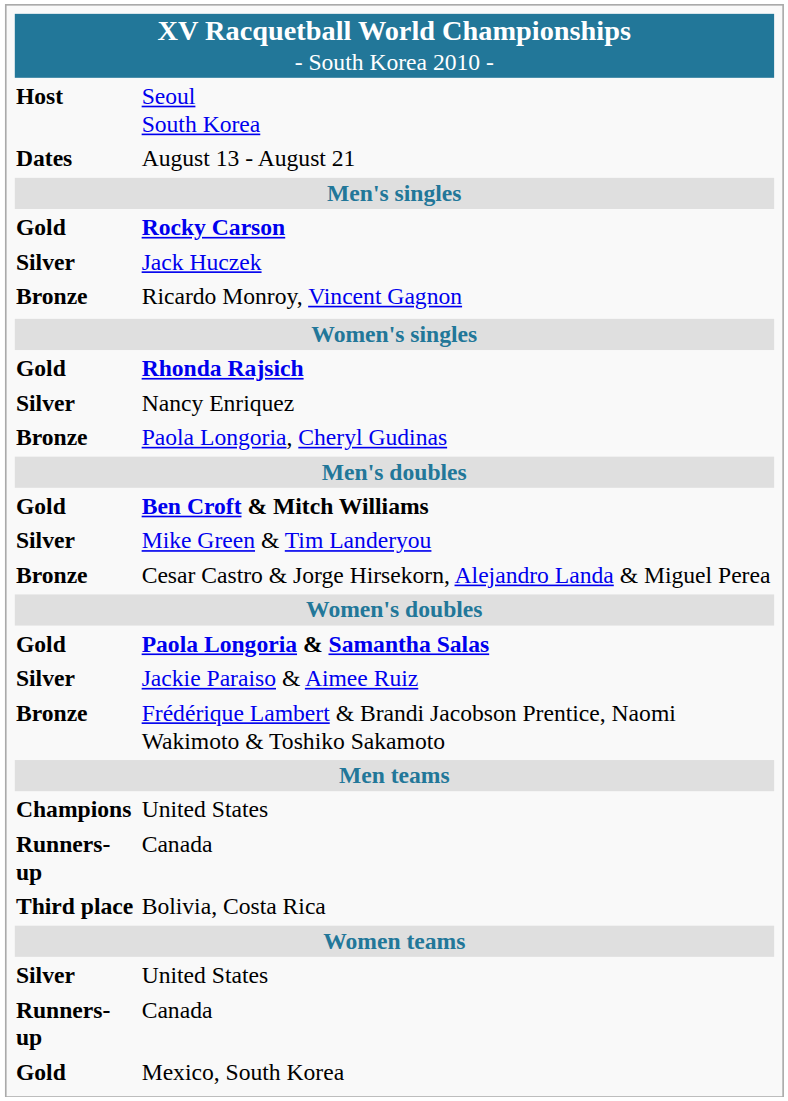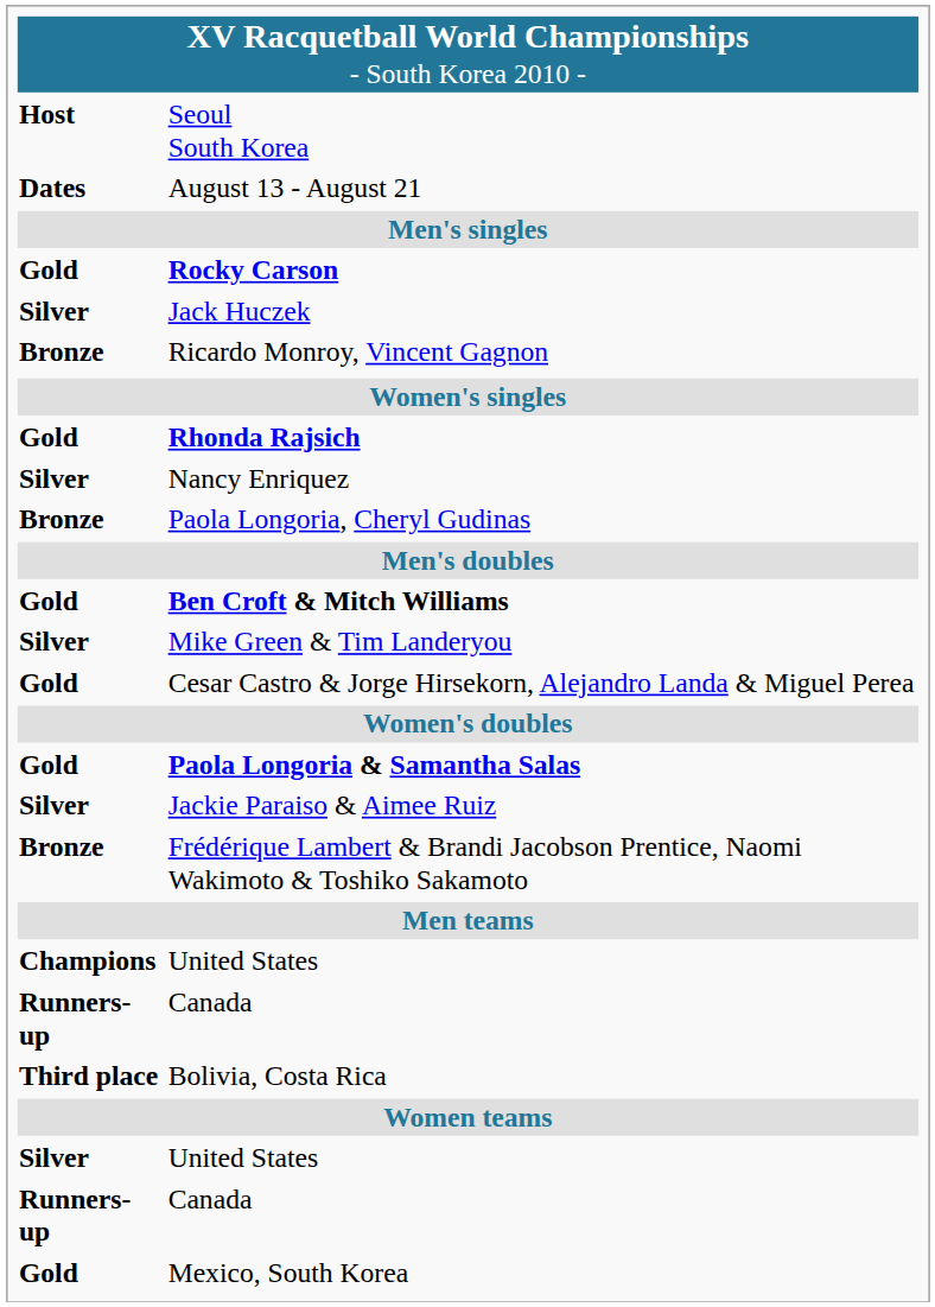row 15 | column 1: Bronze -> Gold
